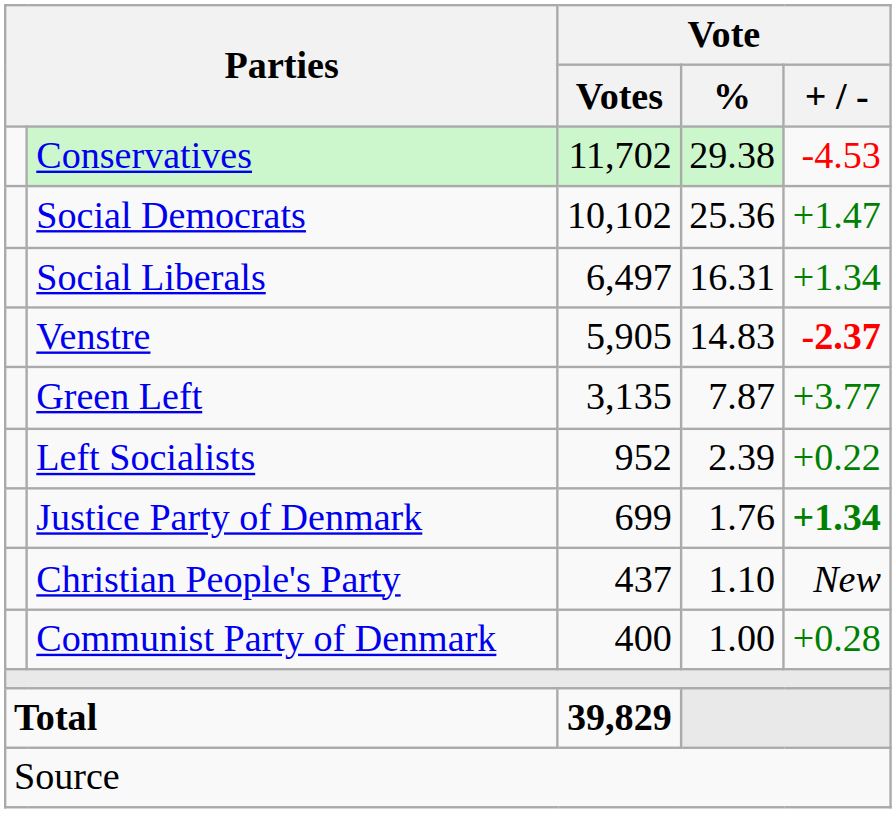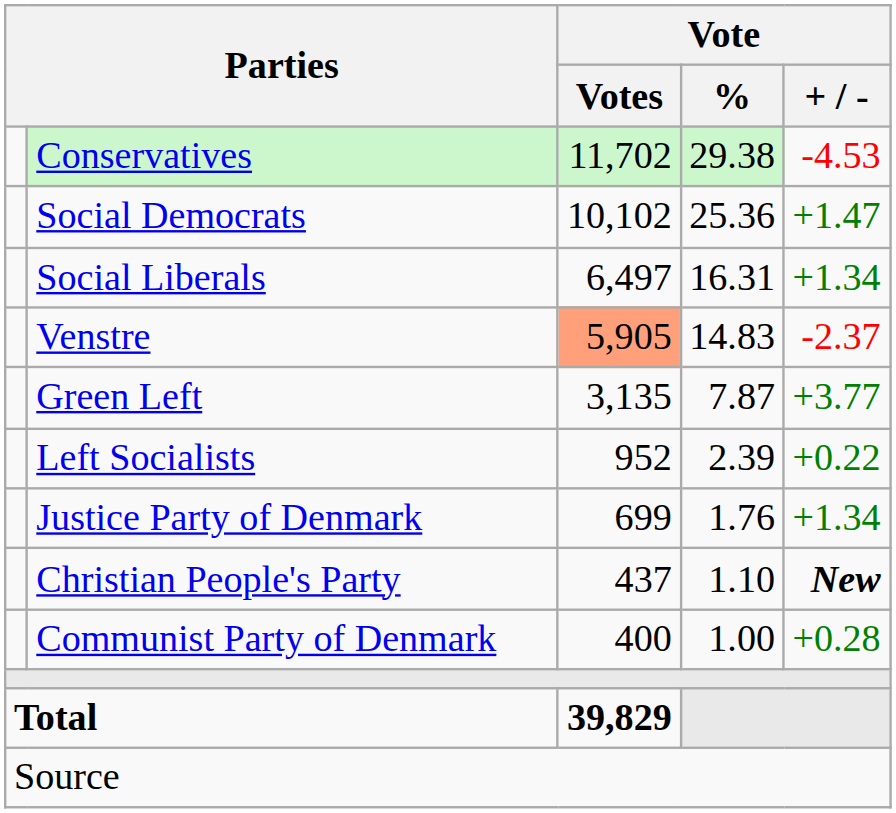Venstre | Vote / Votes: no background -> lightsalmon background
Venstre | Vote / + / -: bold -> normal
Justice Party of Denmark | Vote / + / -: bold -> normal
Christian People's Party | Vote / + / -: normal -> bold
